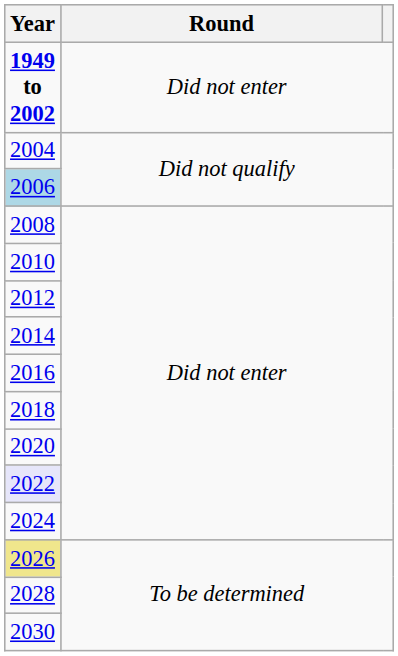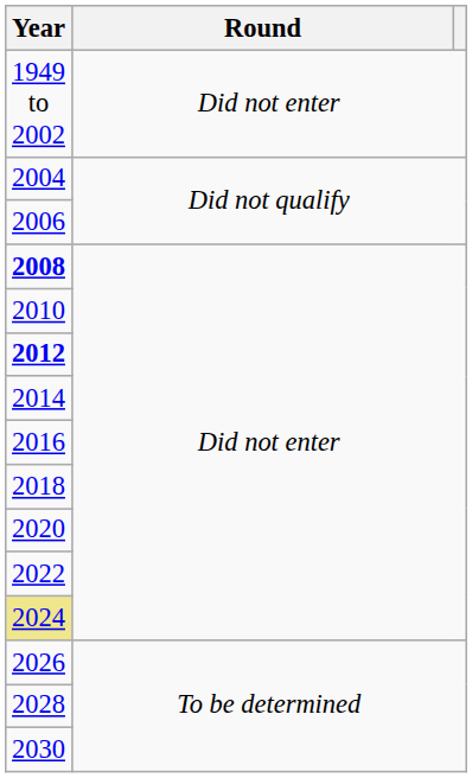1949 to 2002 | Year: bold -> normal
2006 | Year: lightblue background -> no background
2008 | Year: normal -> bold
2012 | Year: normal -> bold
2022 | Year: lavender background -> no background
2024 | Year: no background -> khaki background
2026 | Year: khaki background -> no background
